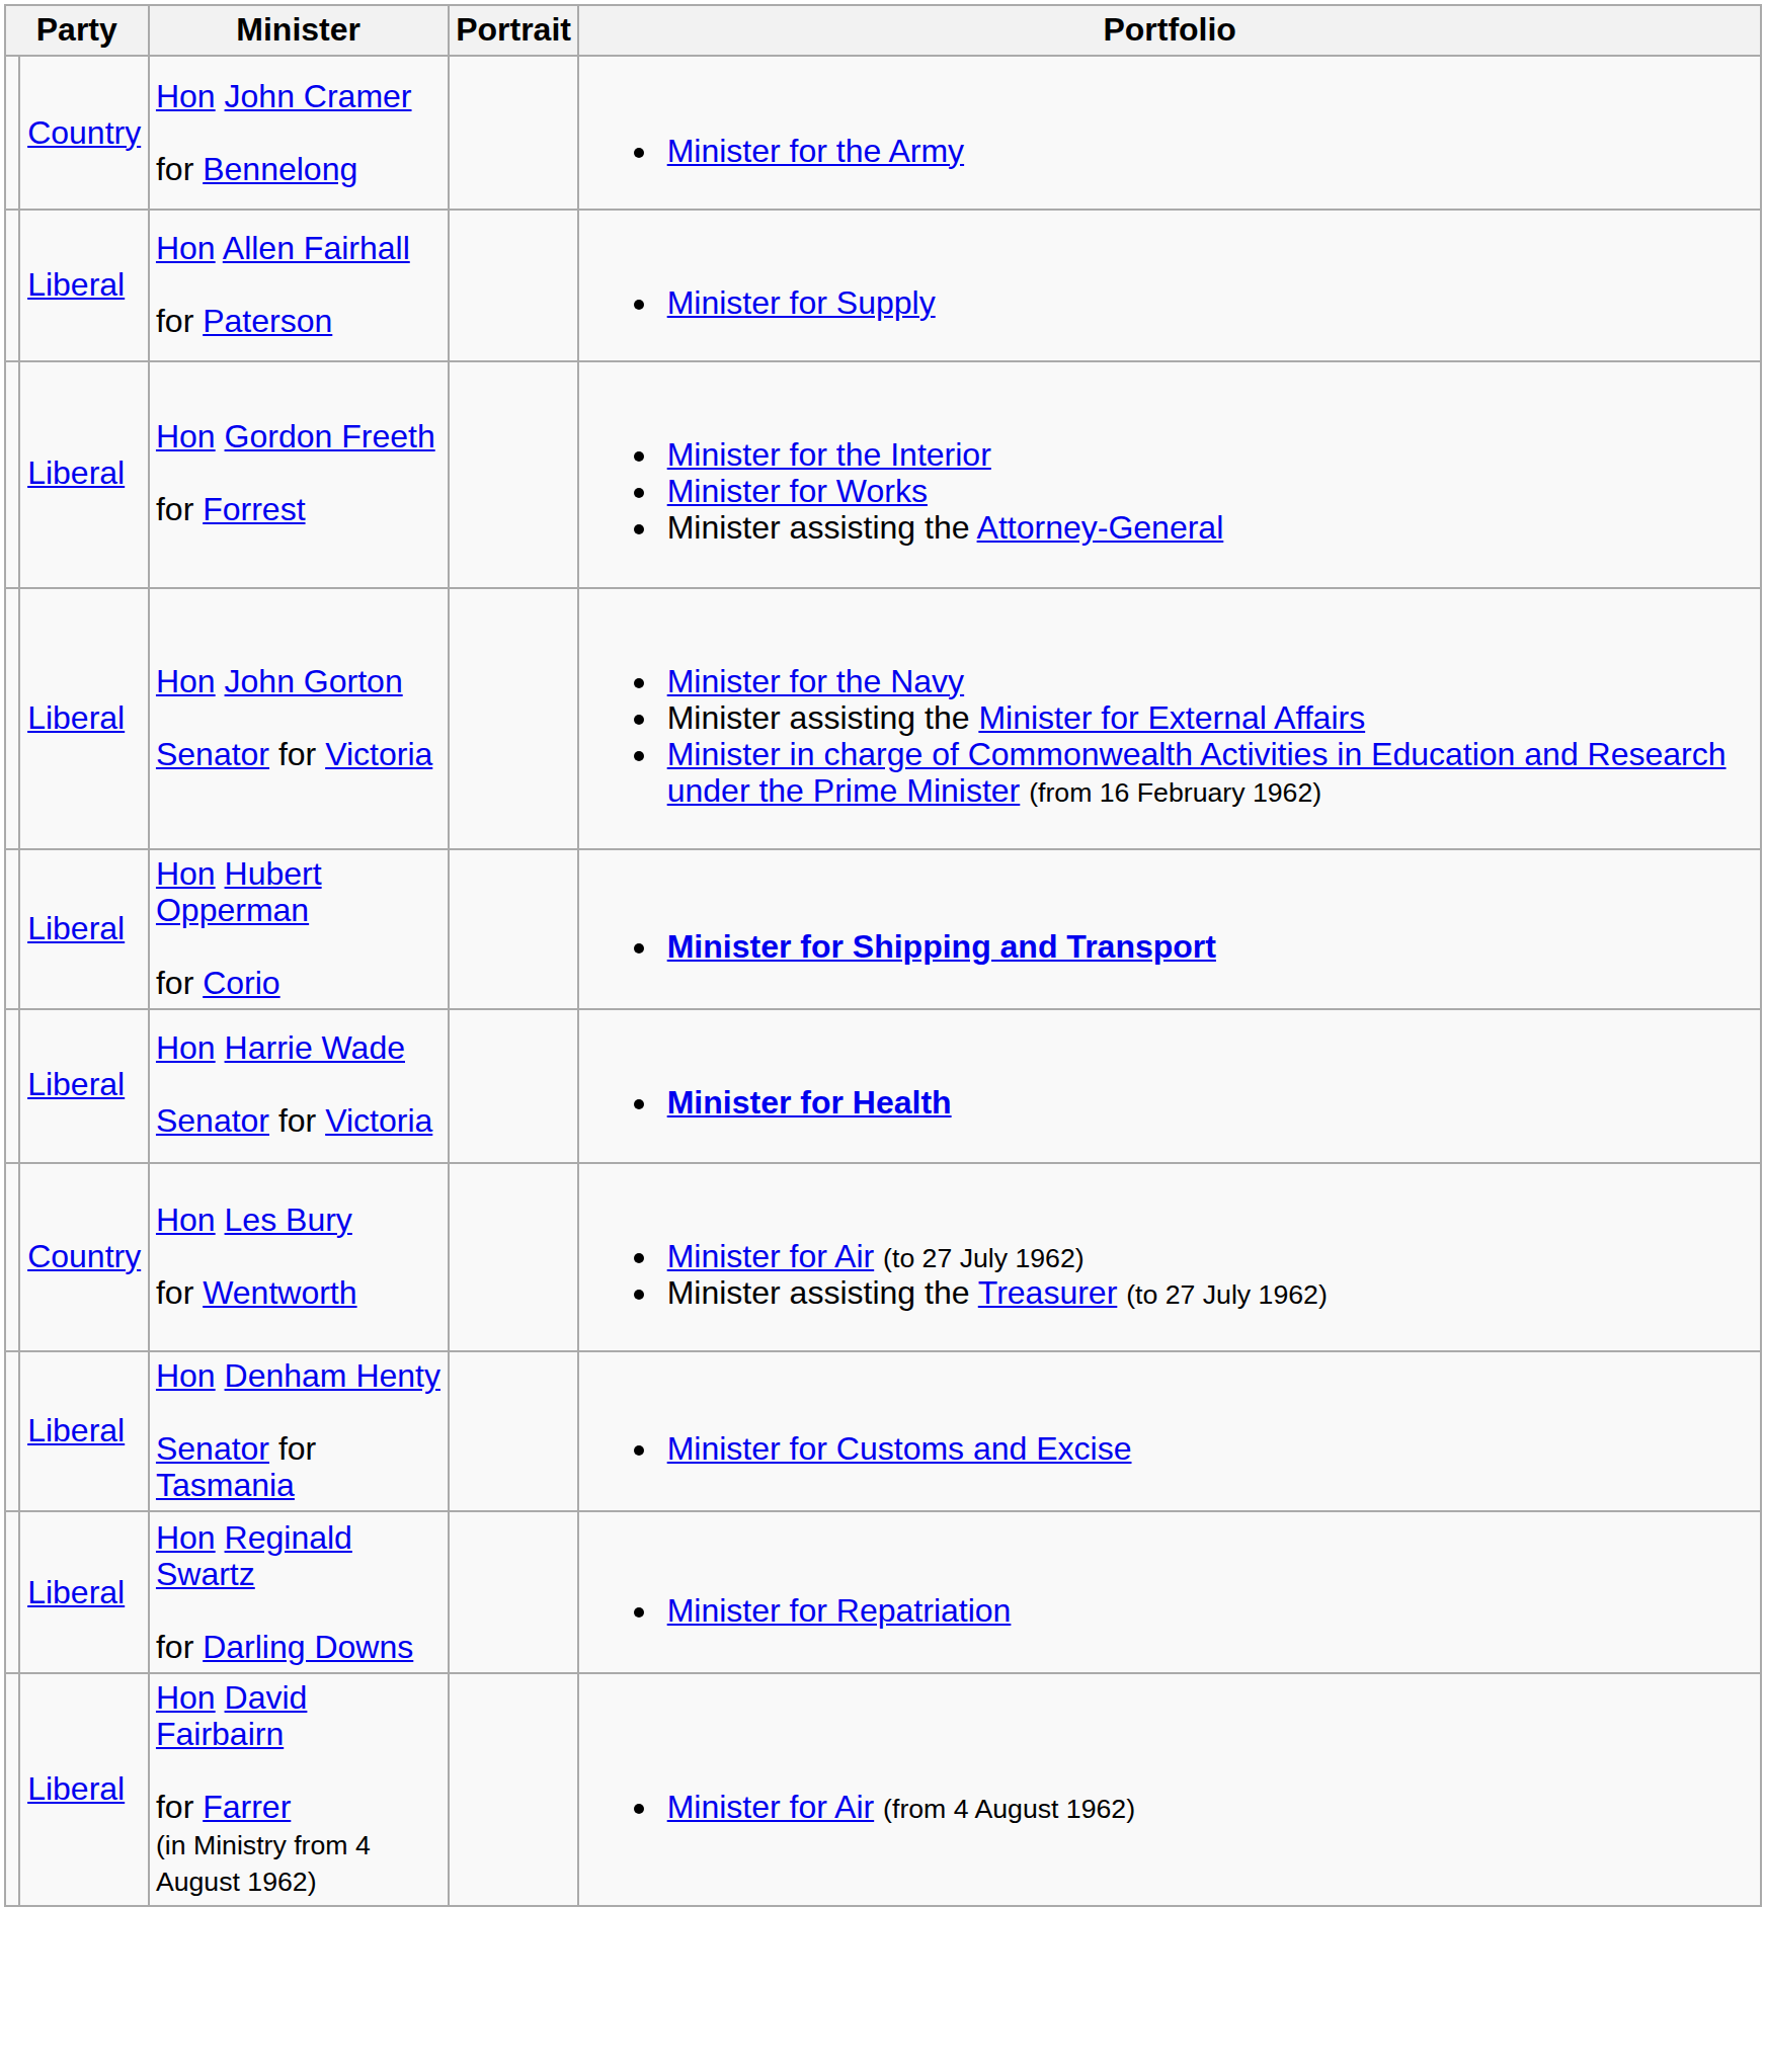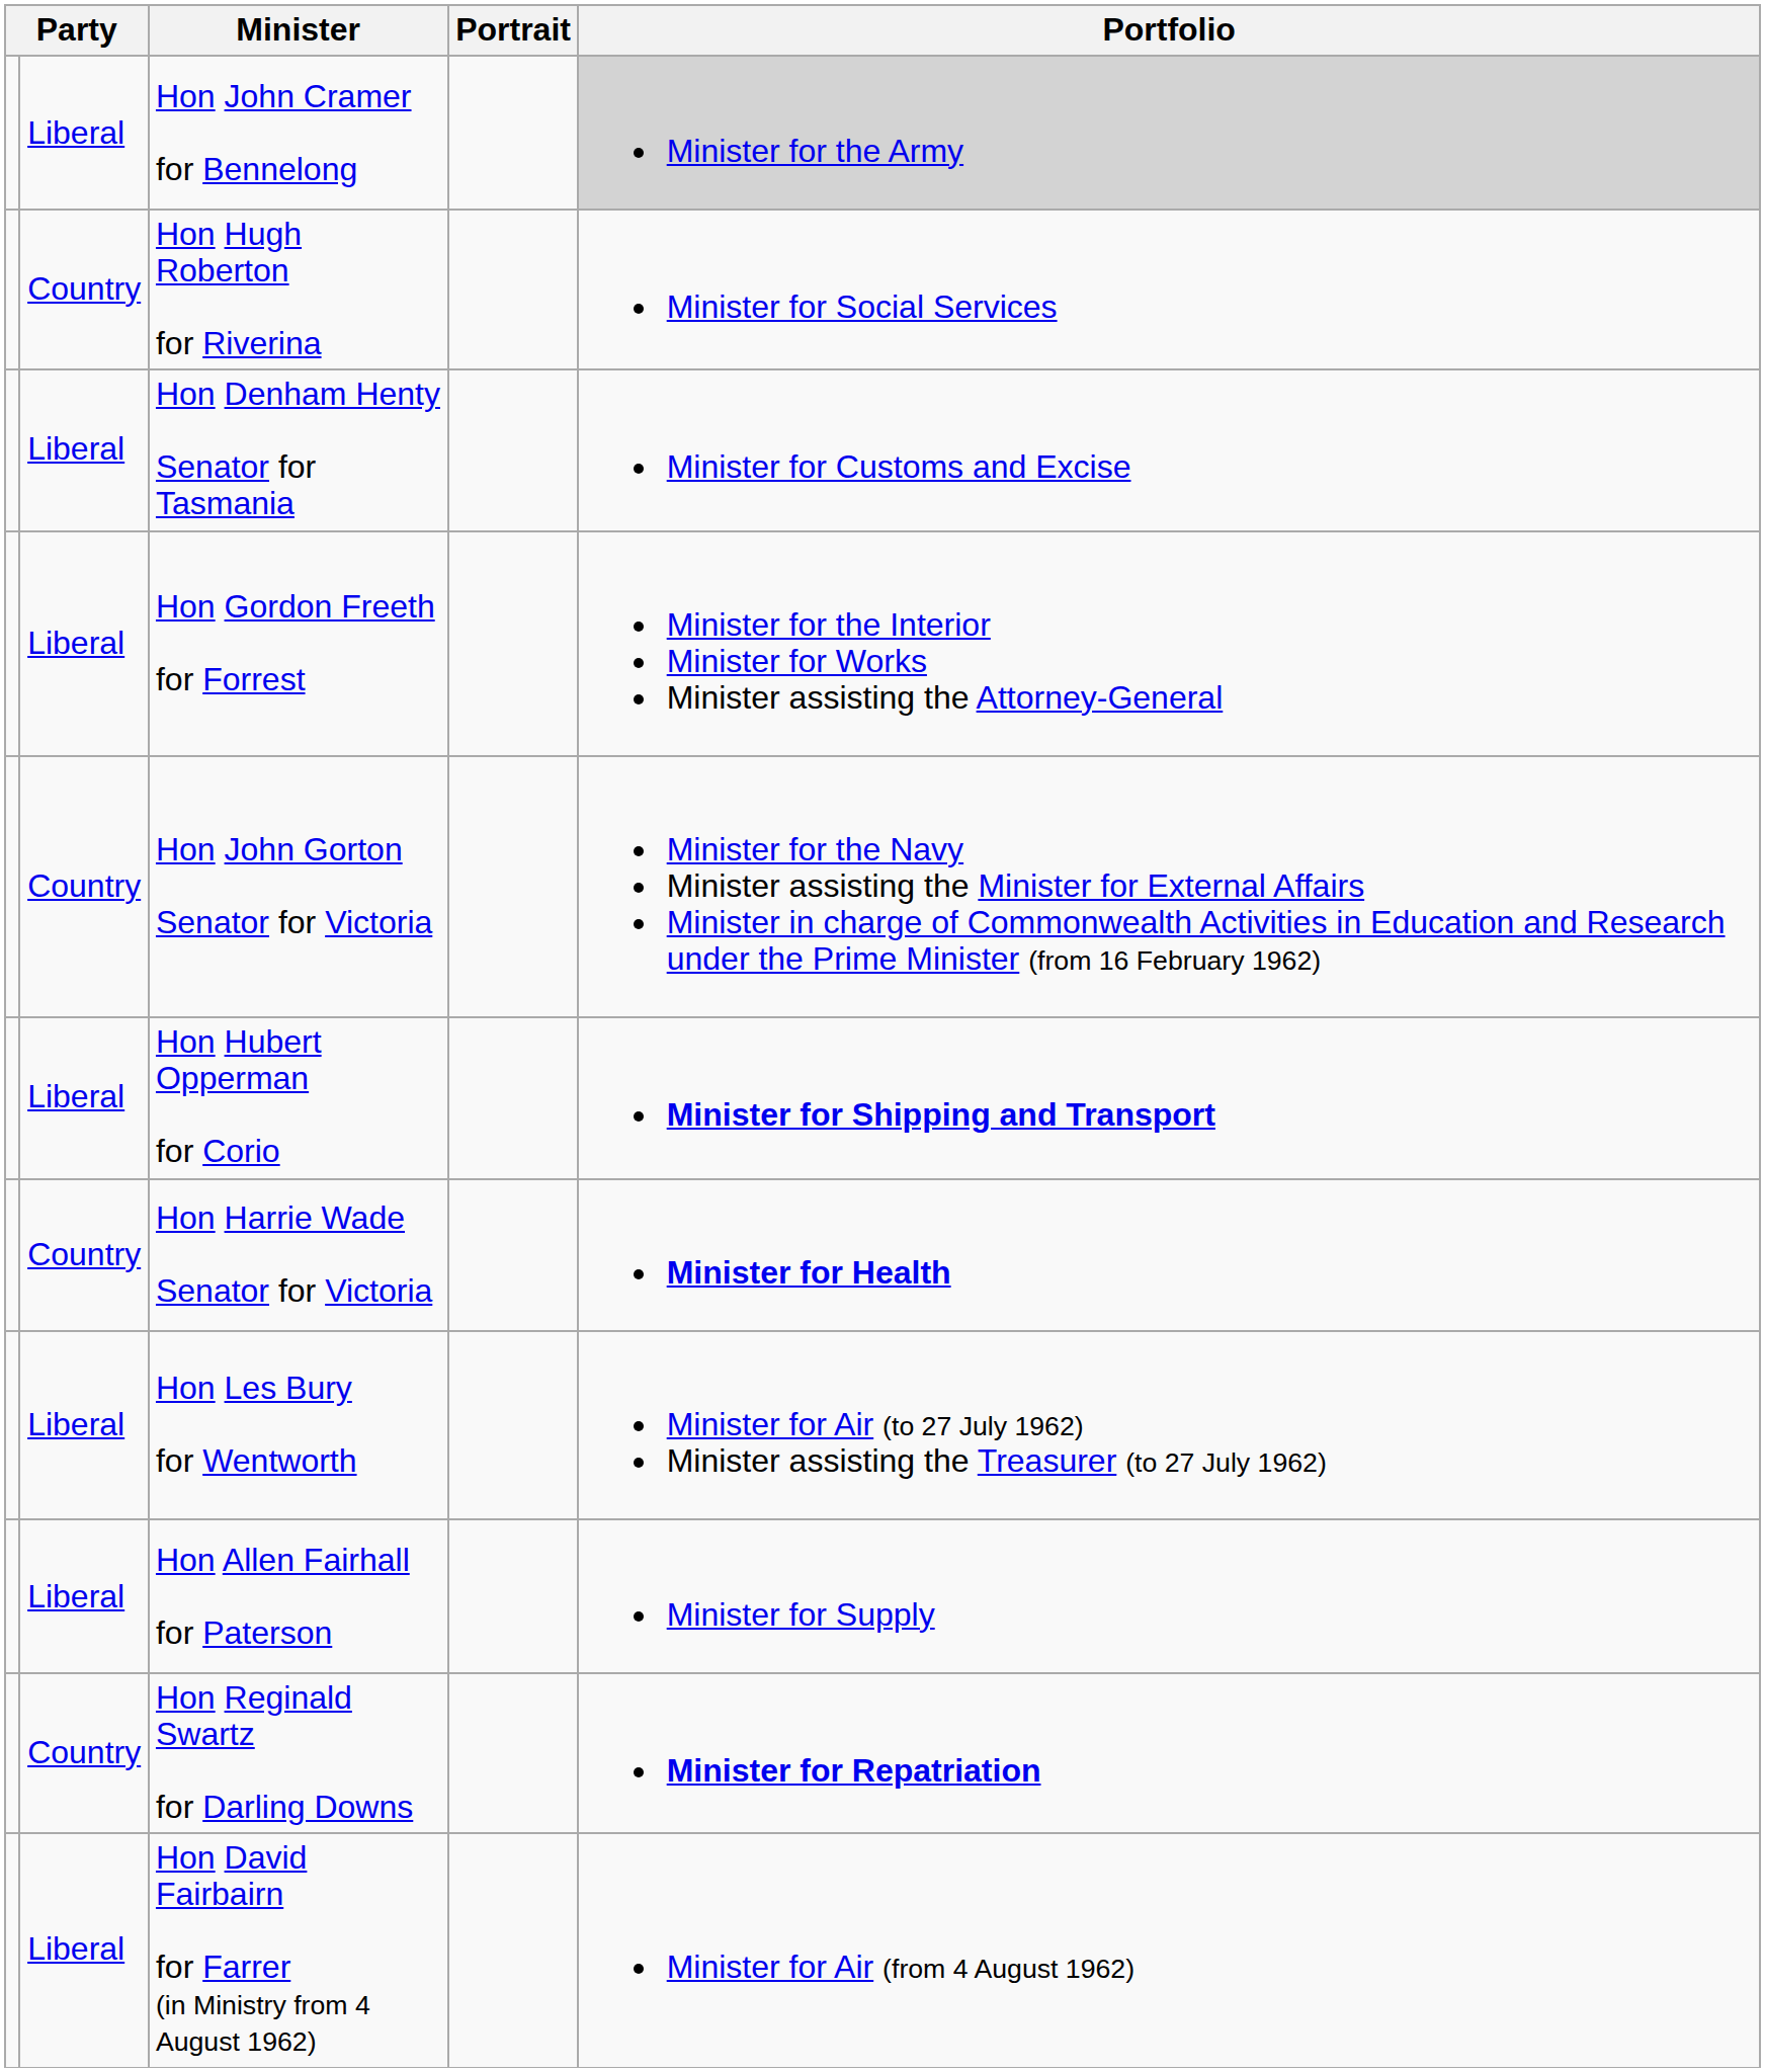Hon John Cramer for Bennelong | column 2: Country -> Liberal
Hon John Cramer for Bennelong | Portfolio: no background -> lightgrey background
+ row: Country | Hon Hugh Roberton for Riverina | Minister for Social Services
rows swapped: Hon Denham Henty Senator for Tasmania <-> Hon Allen Fairhall for Paterson
Hon John Gorton Senator for Victoria | column 2: Liberal -> Country
Hon Harrie Wade Senator for Victoria | column 2: Liberal -> Country
Hon Les Bury for Wentworth | column 2: Country -> Liberal
Hon Reginald Swartz for Darling Downs | column 2: Liberal -> Country
Hon Reginald Swartz for Darling Downs | Portfolio: normal -> bold
